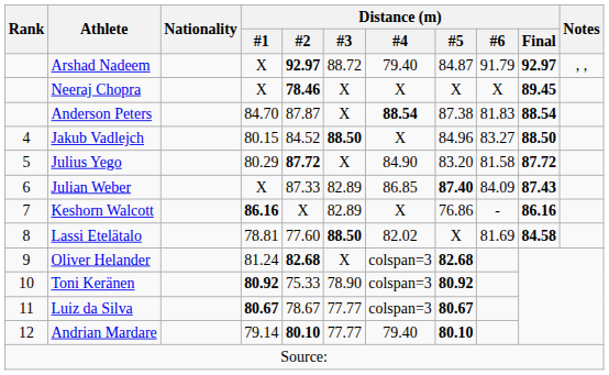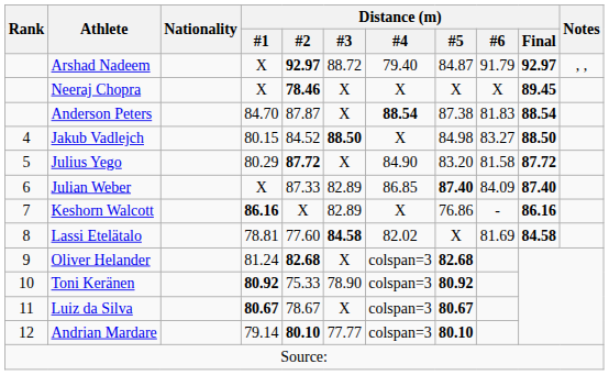Jakub Vadlejch | Distance (m) / #5: 84.96 -> 84.98
Julian Weber | Distance (m) / Final: 87.43 -> 87.40
Lassi Etelätalo | Distance (m) / #3: 88.50 -> 84.58
Luiz da Silva | Distance (m) / #3: 77.77 -> X
Andrian Mardare | Distance (m) / #4: 79.40 -> colspan=3
